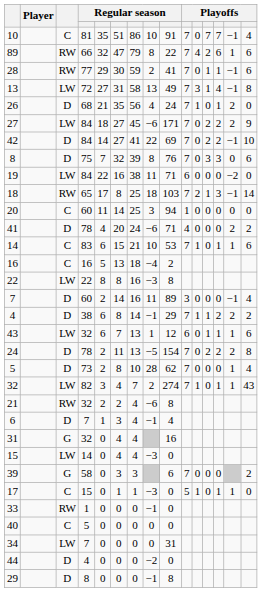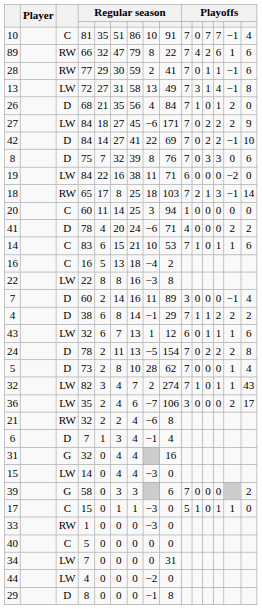26 | column 9: 24 -> 84
+ row: 36 | LW | 35 | 2 | 4 | 6 | −7 | 106 | 3 | 0 | 0 | 0 | 2 | 17
33 | column 8: −1 -> −3
44 | column 3: D -> LW
